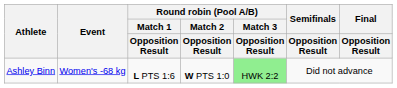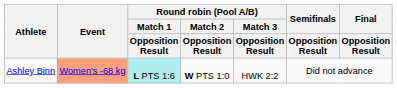Ashley Binn | Event: no background -> lightsalmon background
Ashley Binn | Round robin (Pool A/B) / Match 1 / Opposition Result: no background -> paleturquoise background
Ashley Binn | Round robin (Pool A/B) / Match 3 / Opposition Result: lightgreen background -> no background
